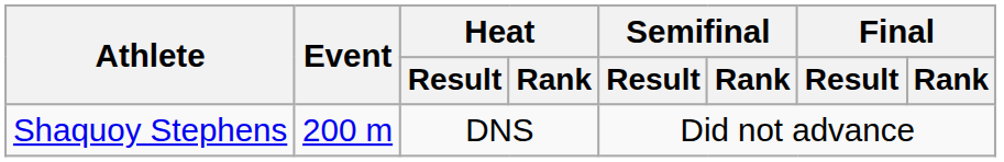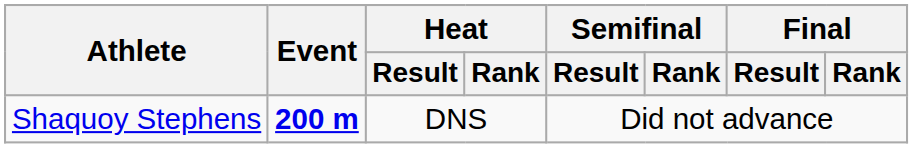Shaquoy Stephens | Event: normal -> bold
